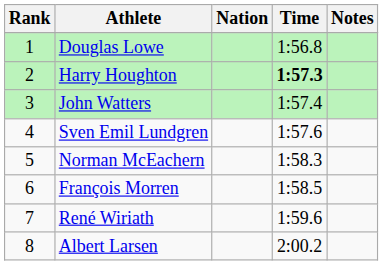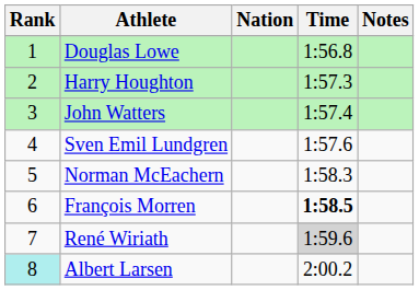Harry Houghton | Time: bold -> normal
François Morren | Time: normal -> bold
René Wiriath | Time: no background -> lightgrey background
Albert Larsen | Rank: no background -> paleturquoise background
